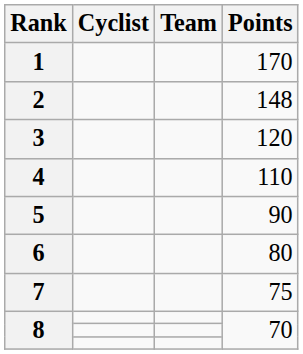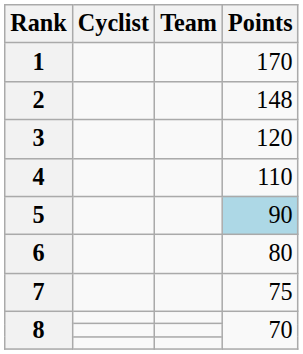5 | Points: no background -> lightblue background
